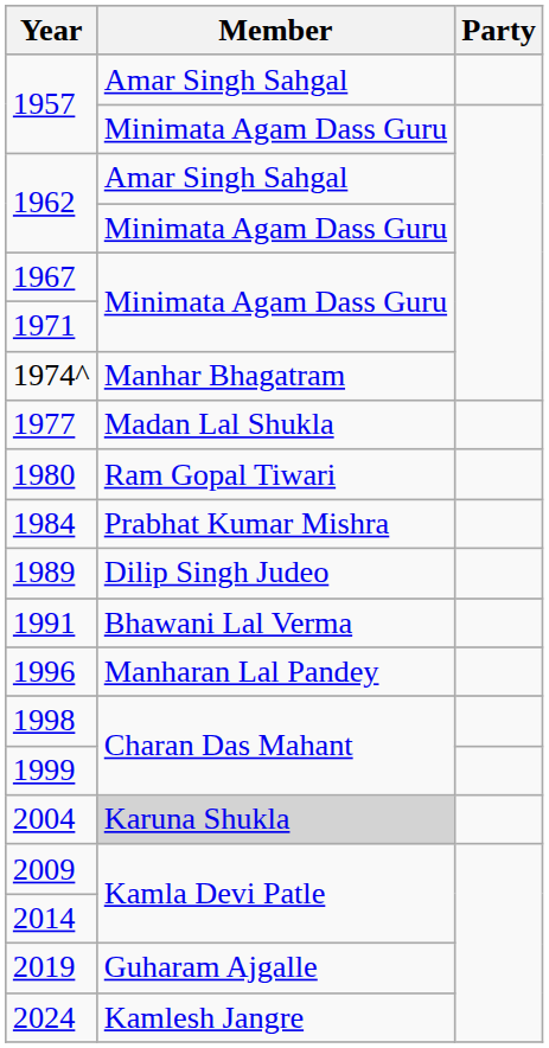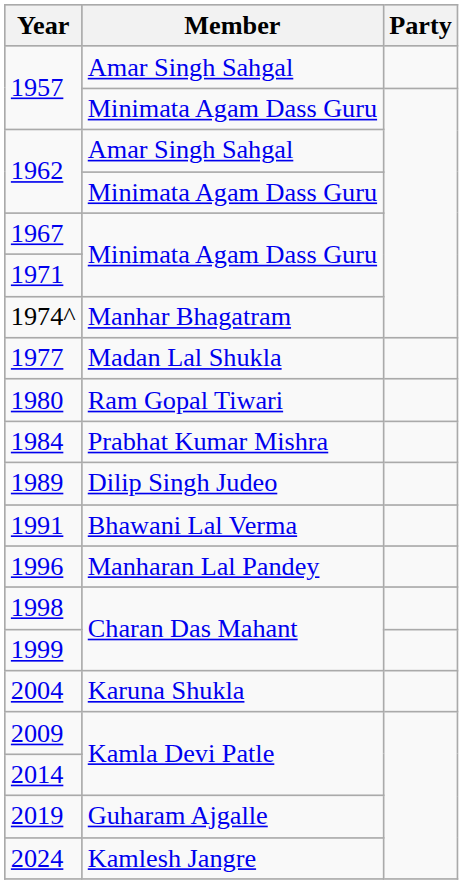2004 | Member: lightgrey background -> no background
